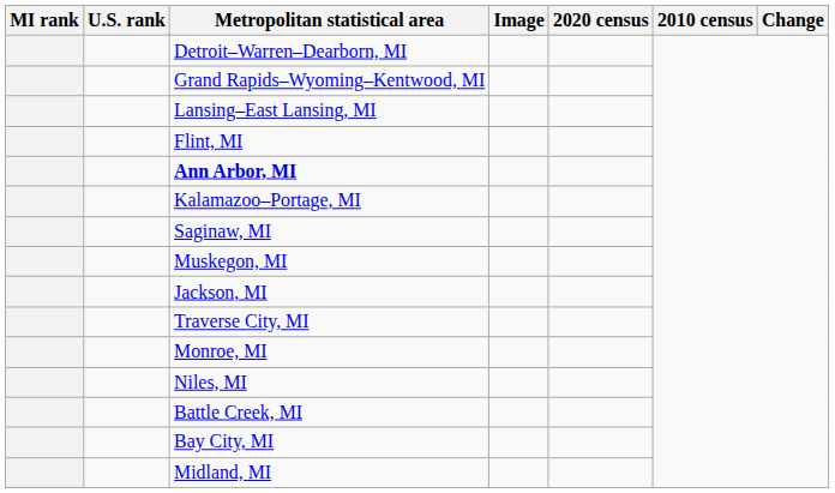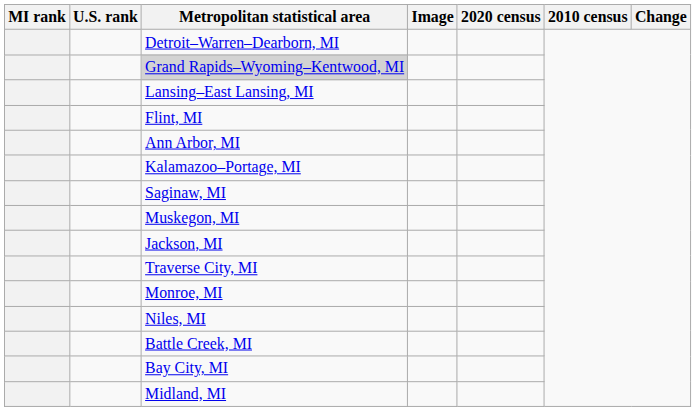Grand Rapids–Wyoming–Kentwood, MI | Metropolitan statistical area: no background -> lightgrey background
Ann Arbor, MI | Metropolitan statistical area: bold -> normal
